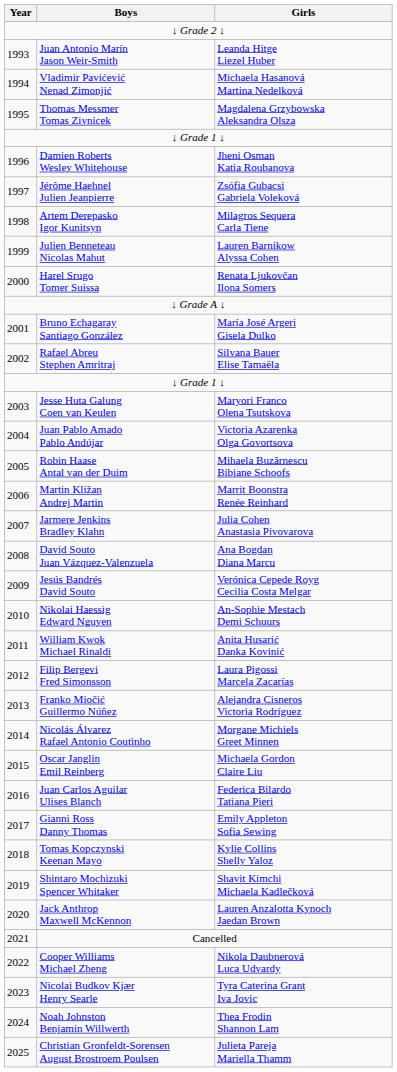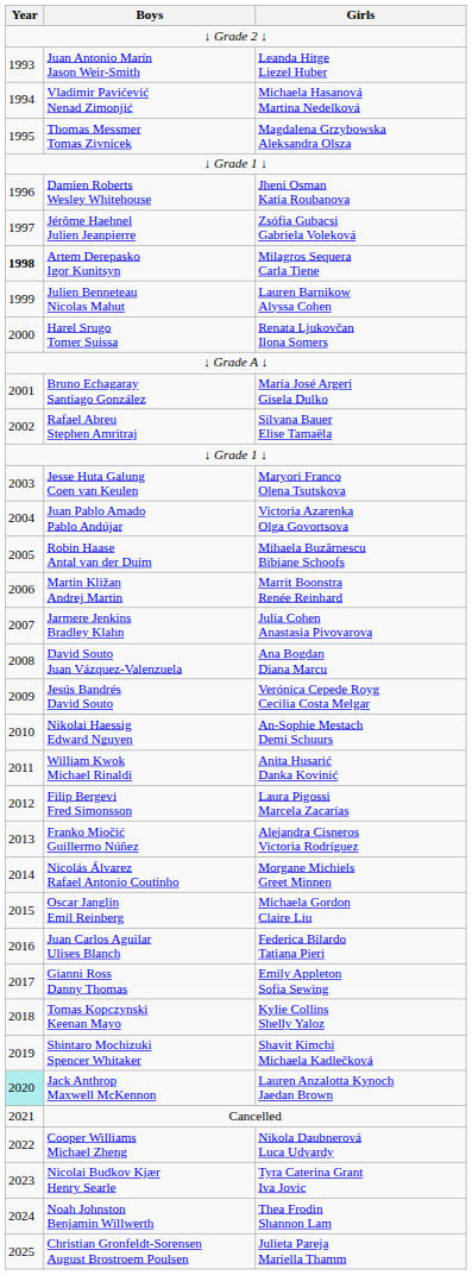Artem Derepasko Igor Kunitsyn | Year: normal -> bold
Jack Anthrop Maxwell McKennon | Year: no background -> paleturquoise background
